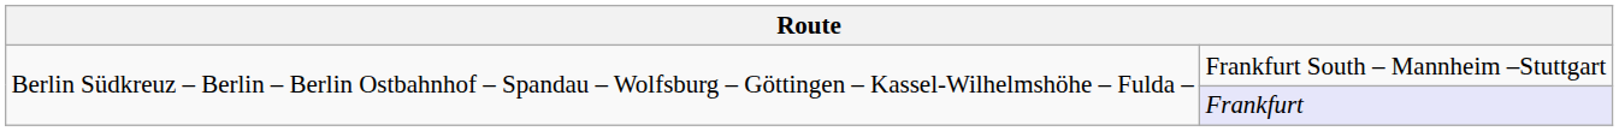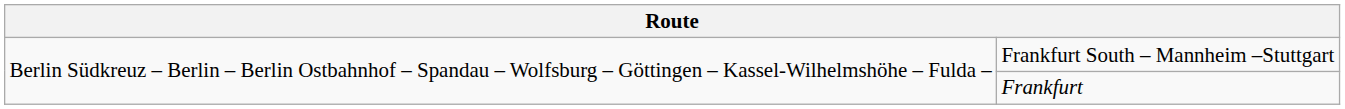Frankfurt | column 2: lavender background -> no background
